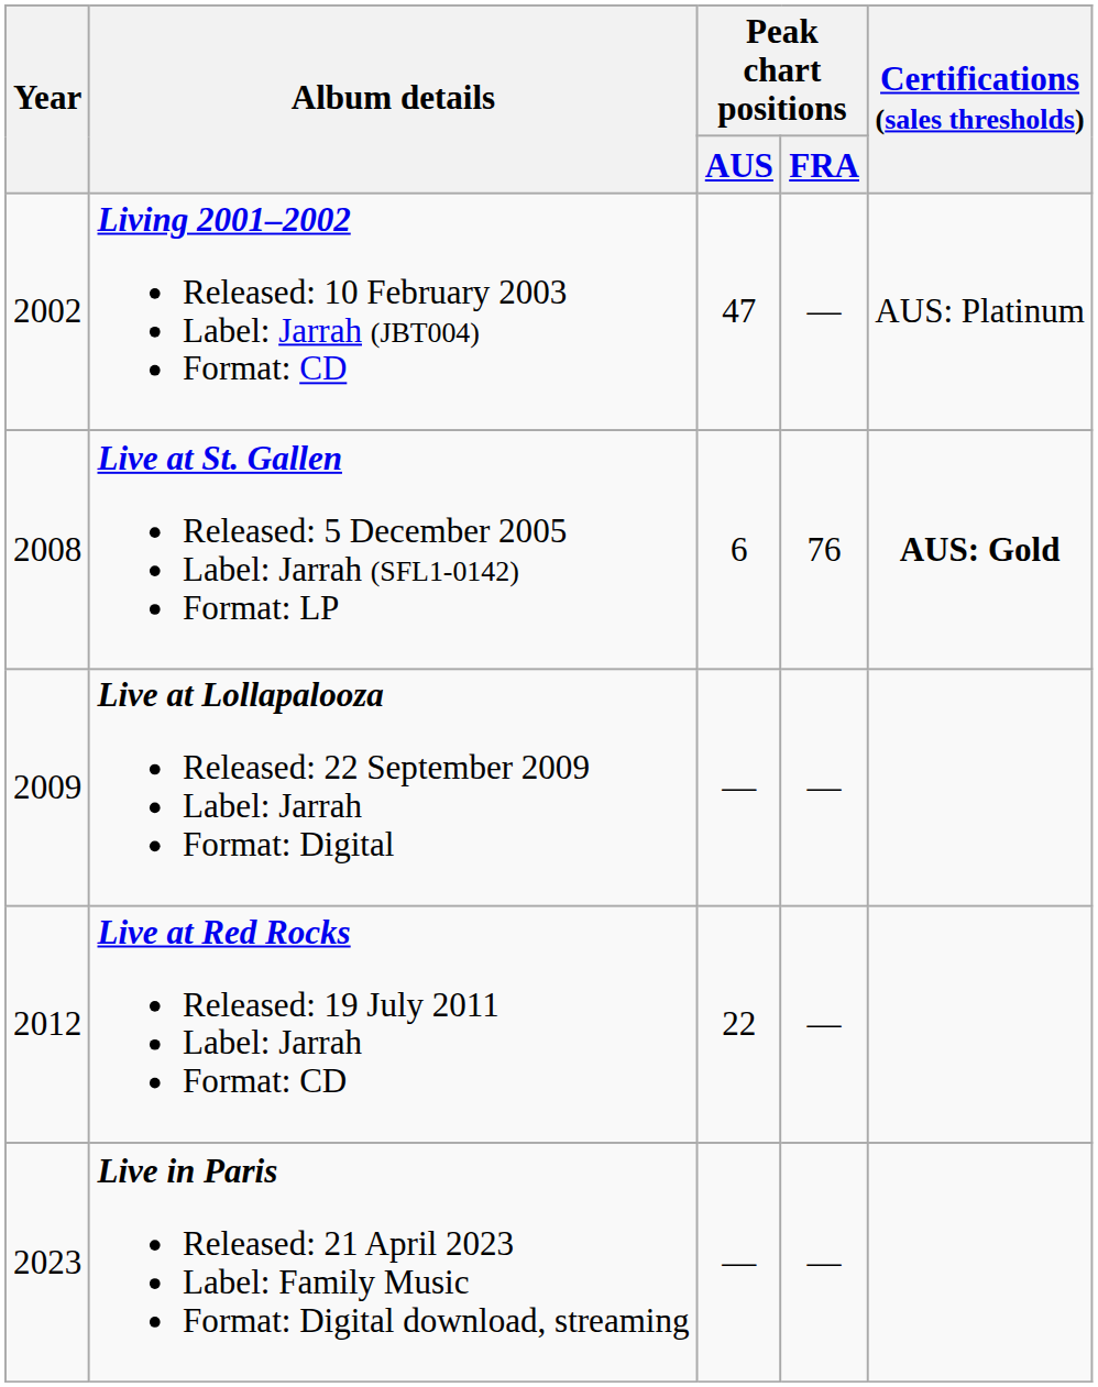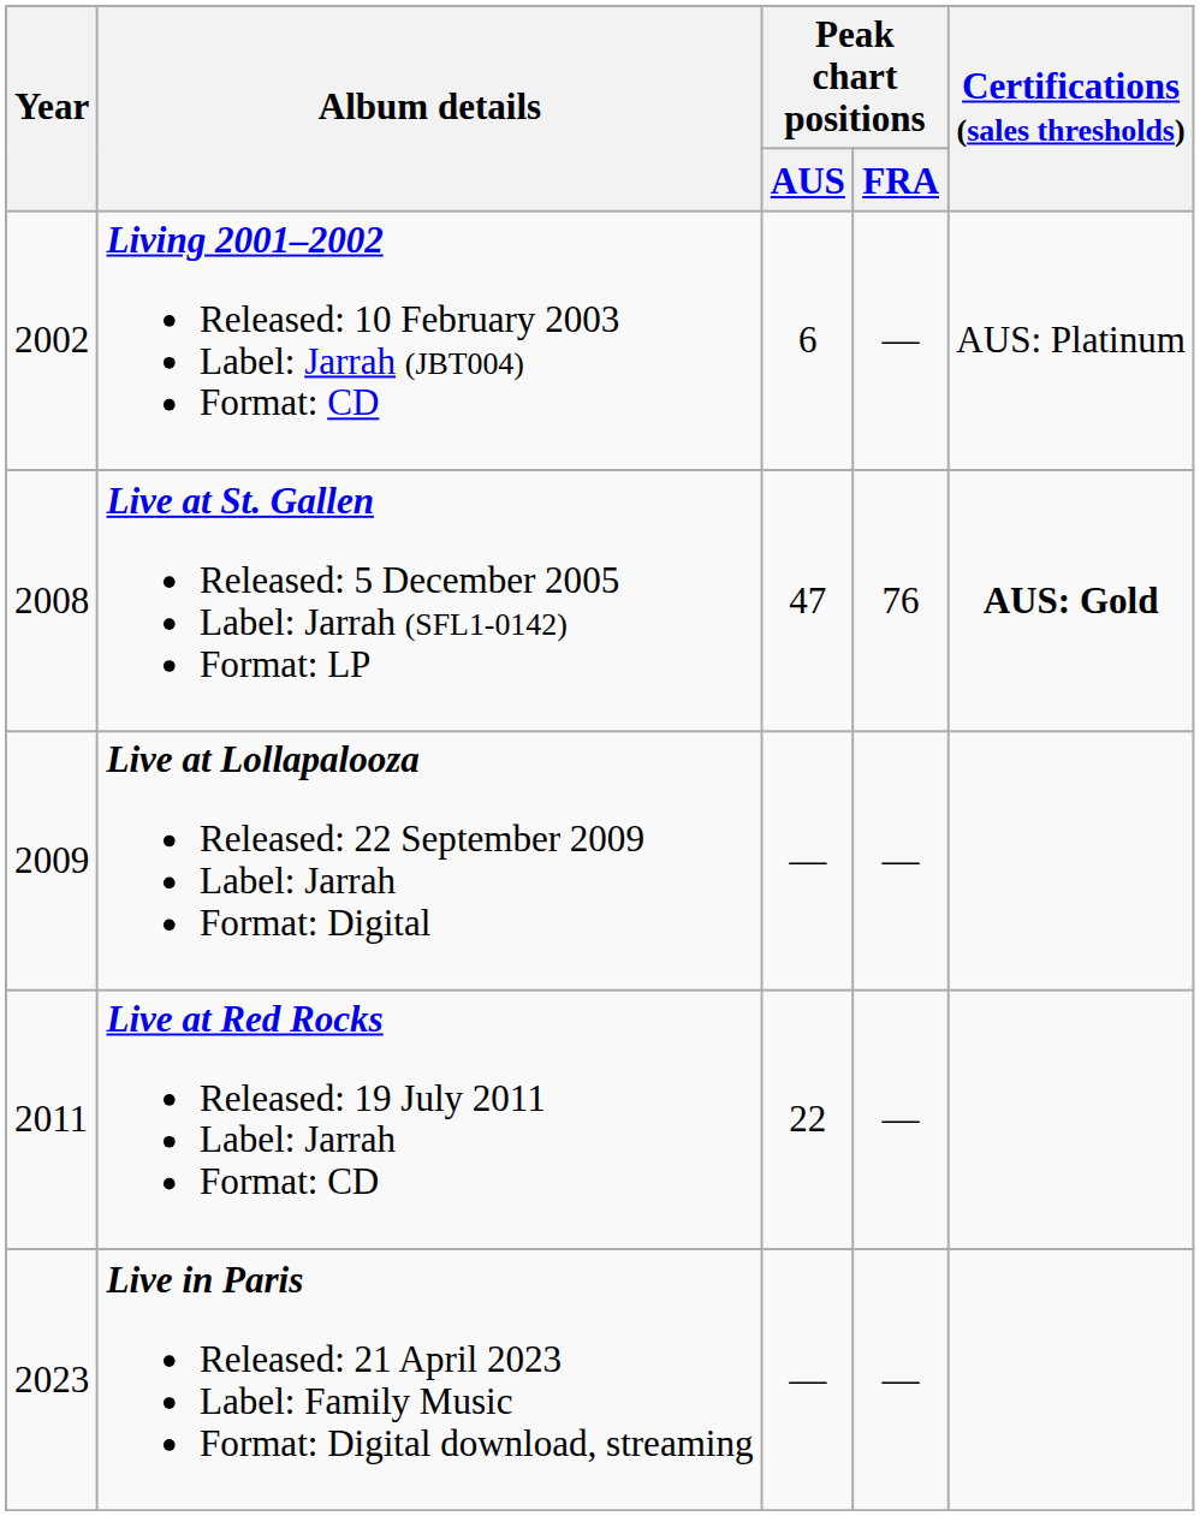row 3 | Peak chart positions / AUS: 47 -> 6
row 4 | Peak chart positions / AUS: 6 -> 47
row 6 | Year: 2012 -> 2011
